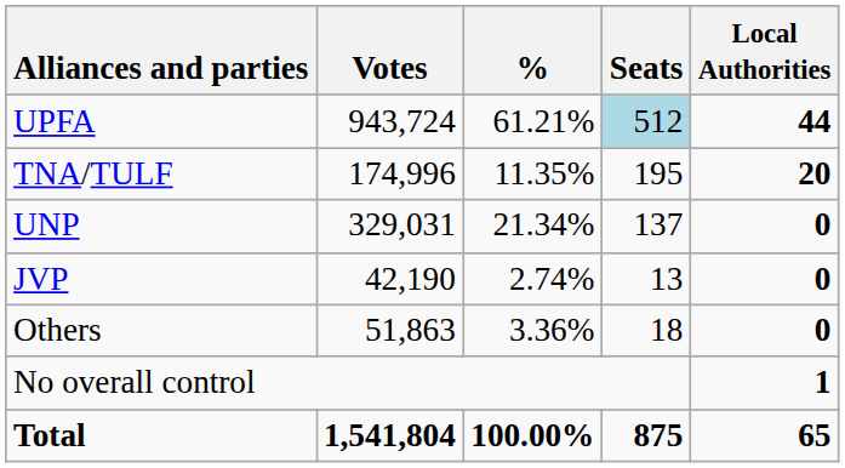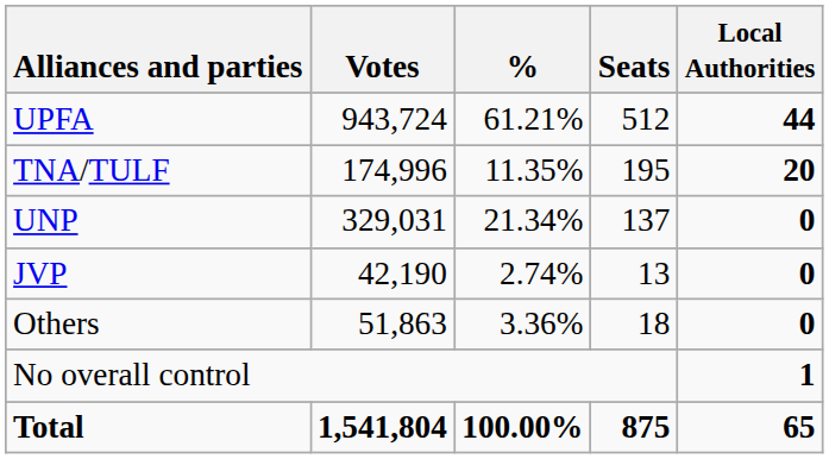UPFA | Seats: lightblue background -> no background
